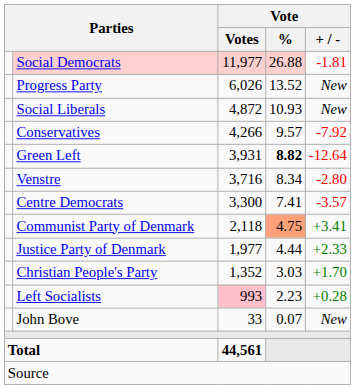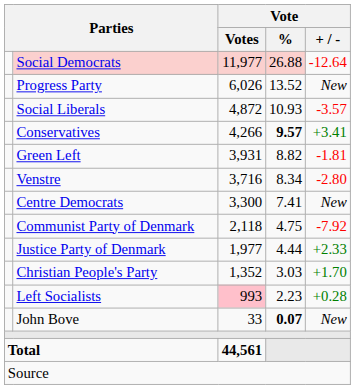Social Democrats | Vote / + / -: -1.81 -> -12.64
Social Liberals | Vote / + / -: New -> -3.57
Conservatives | Vote / %: normal -> bold
Conservatives | Vote / + / -: -7.92 -> +3.41
Green Left | Vote / %: bold -> normal
Green Left | Vote / + / -: -12.64 -> -1.81
Centre Democrats | Vote / + / -: -3.57 -> New
Communist Party of Denmark | Vote / %: lightsalmon background -> no background
Communist Party of Denmark | Vote / + / -: +3.41 -> -7.92
John Bove | Vote / %: normal -> bold
